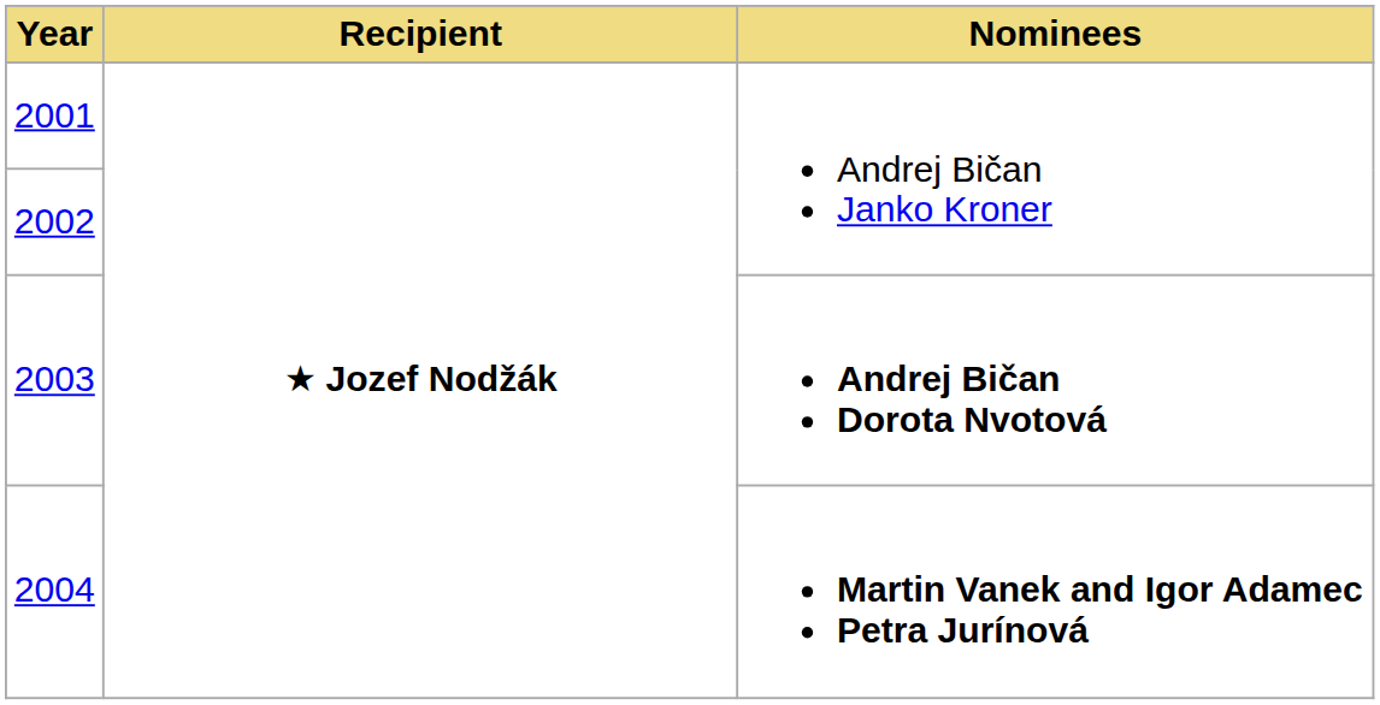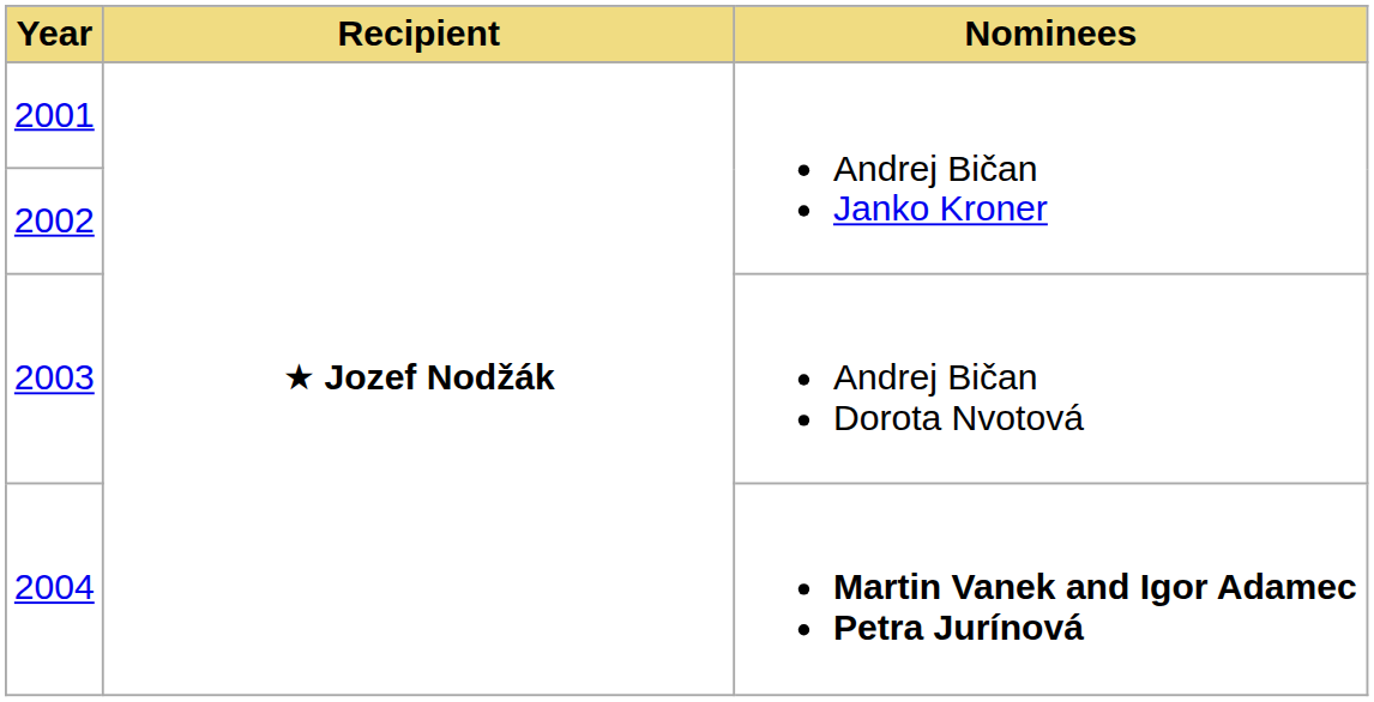2003 | Nominees: bold -> normal
